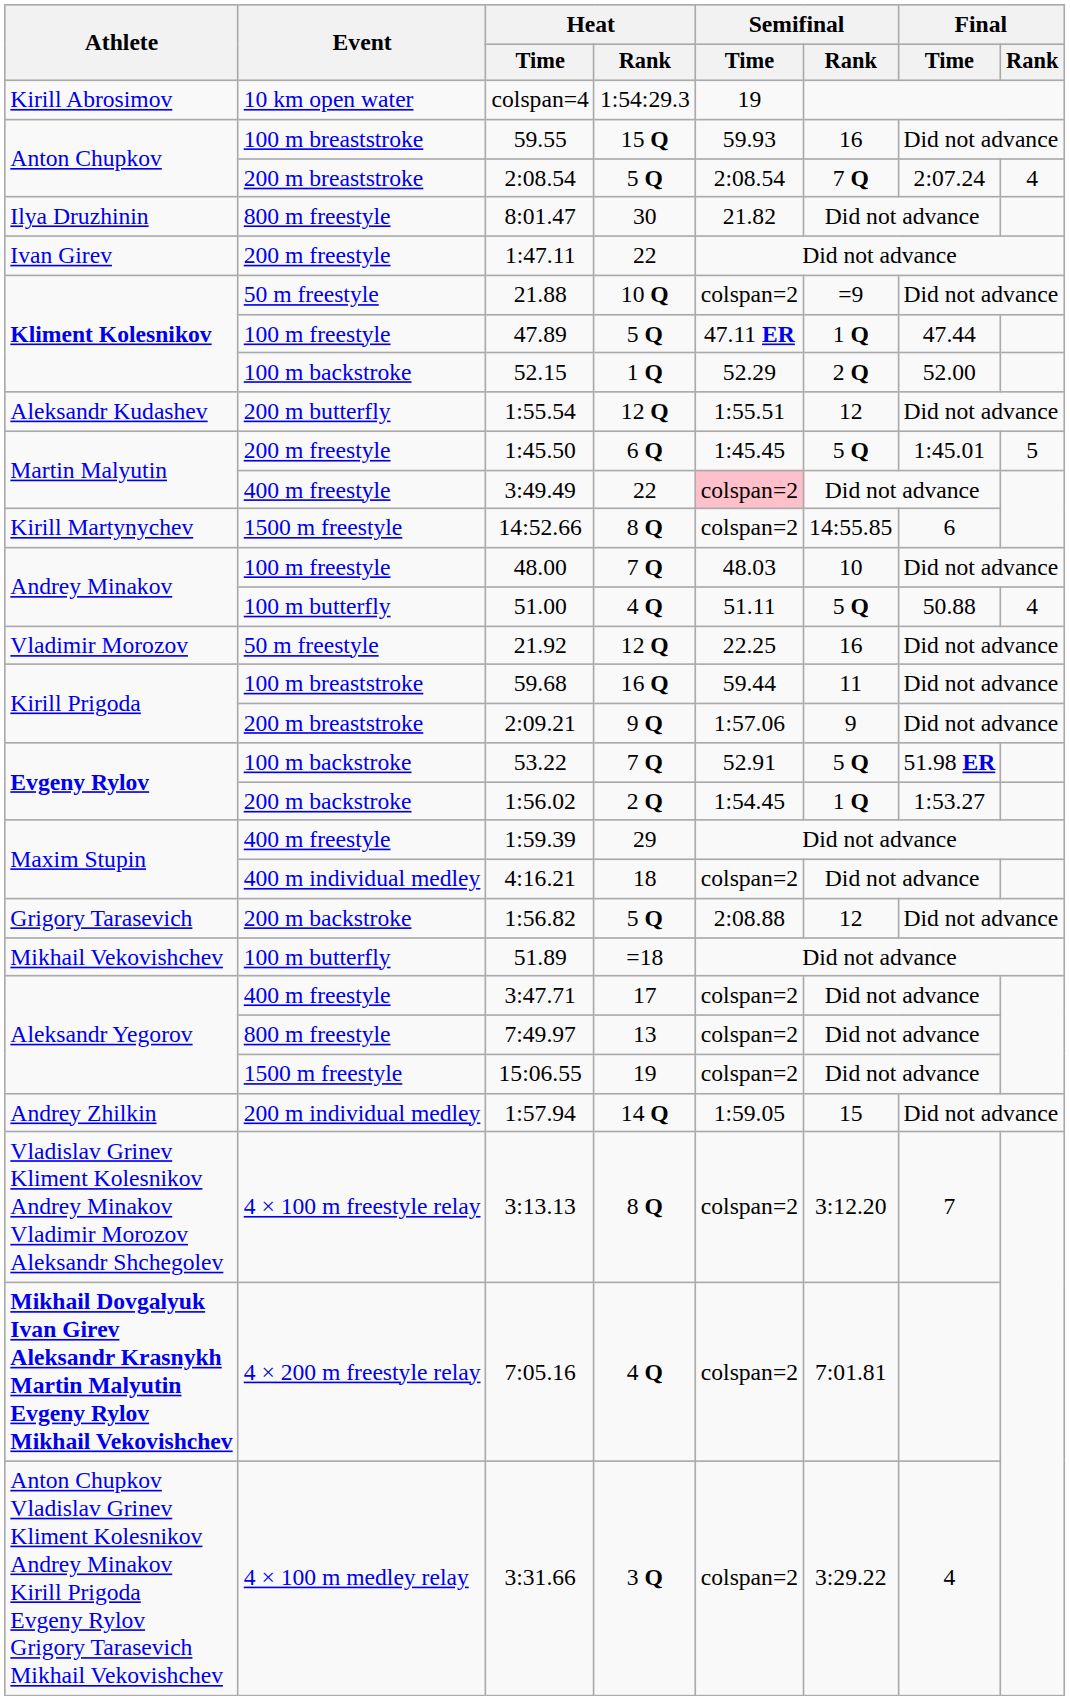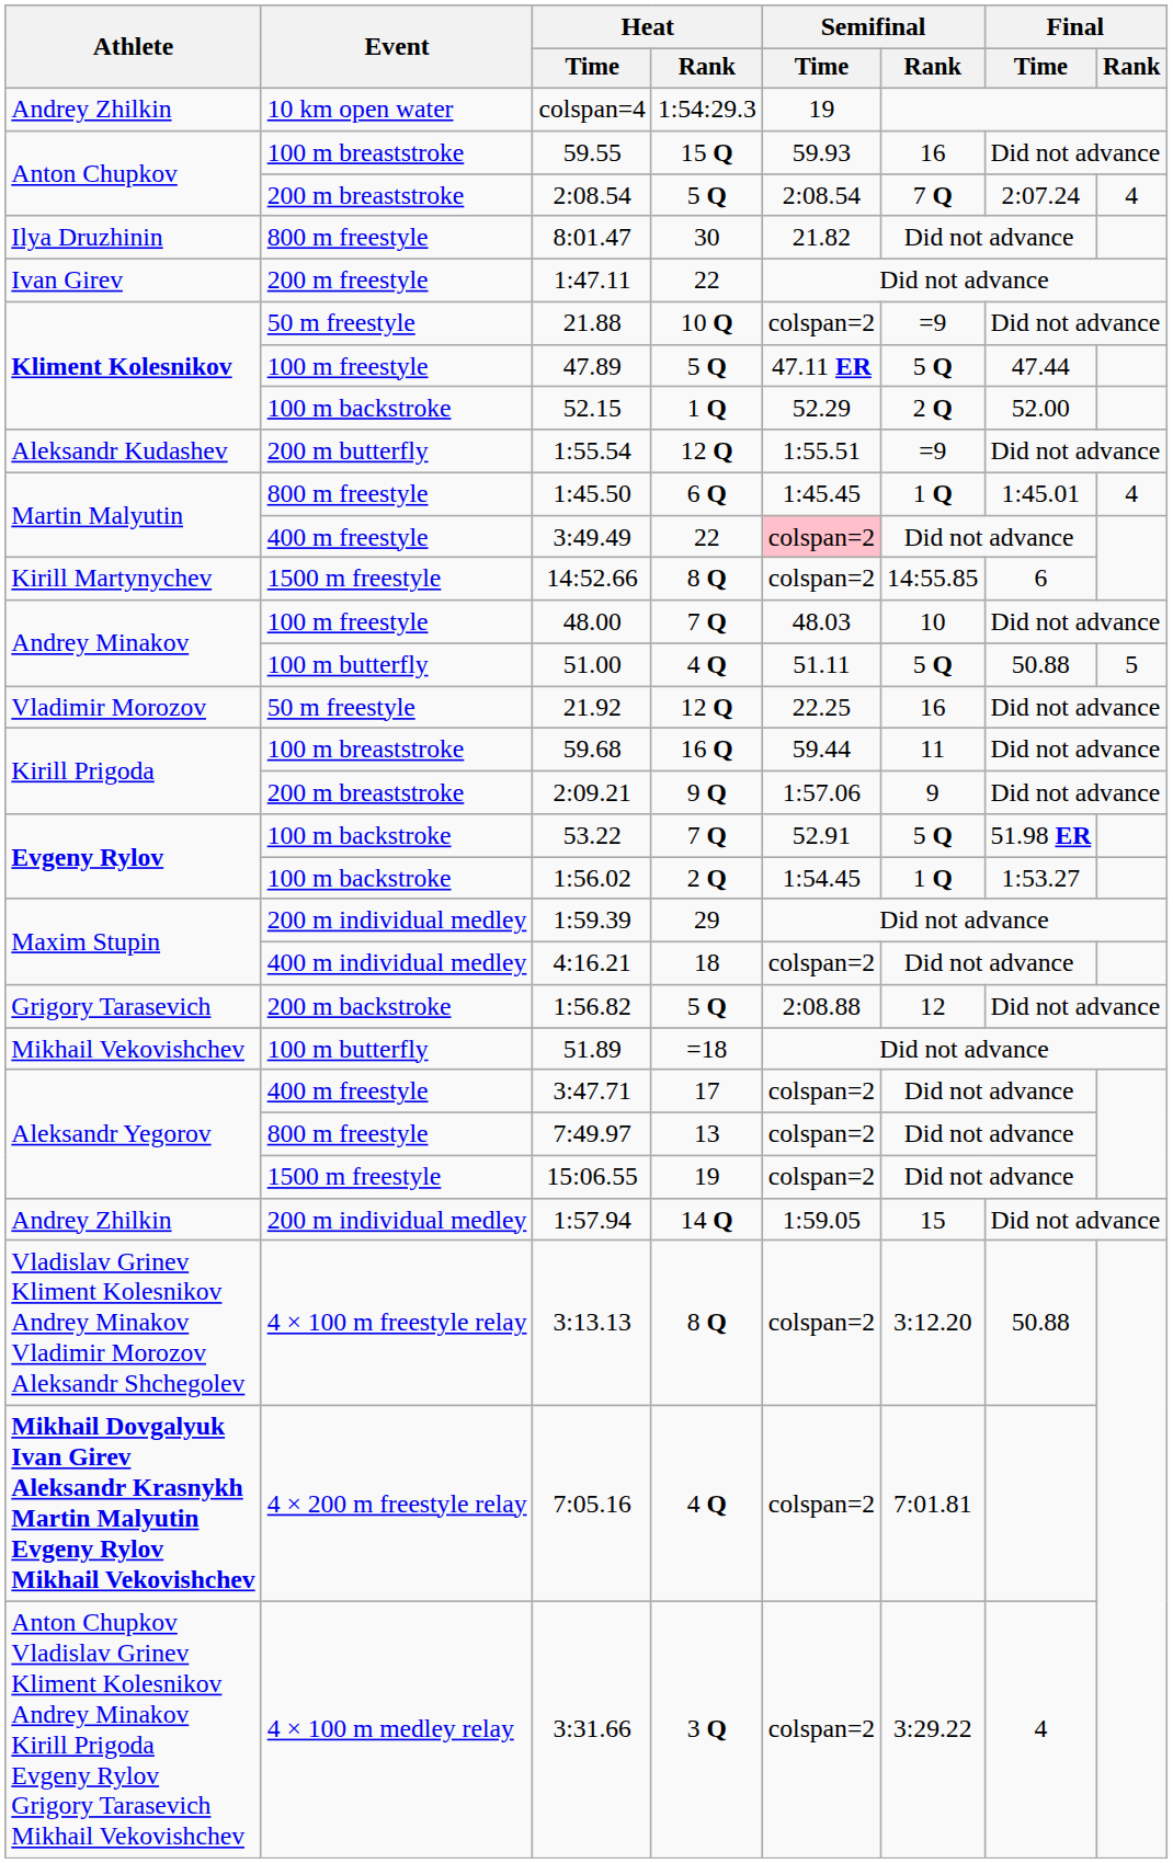colspan=4 | Athlete: Kirill Abrosimov -> Andrey Zhilkin
47.89 | Semifinal / Rank: 1 Q -> 5 Q
1:55.54 | Semifinal / Rank: 12 -> =9
1:45.50 | Event: 200 m freestyle -> 800 m freestyle
1:45.50 | Semifinal / Rank: 5 Q -> 1 Q
1:45.50 | Final / Rank: 5 -> 4
51.00 | Final / Rank: 4 -> 5
1:56.02 | Event: 200 m backstroke -> 100 m backstroke
1:59.39 | Event: 400 m freestyle -> 200 m individual medley
3:13.13 | Final / Time: 7 -> 50.88
